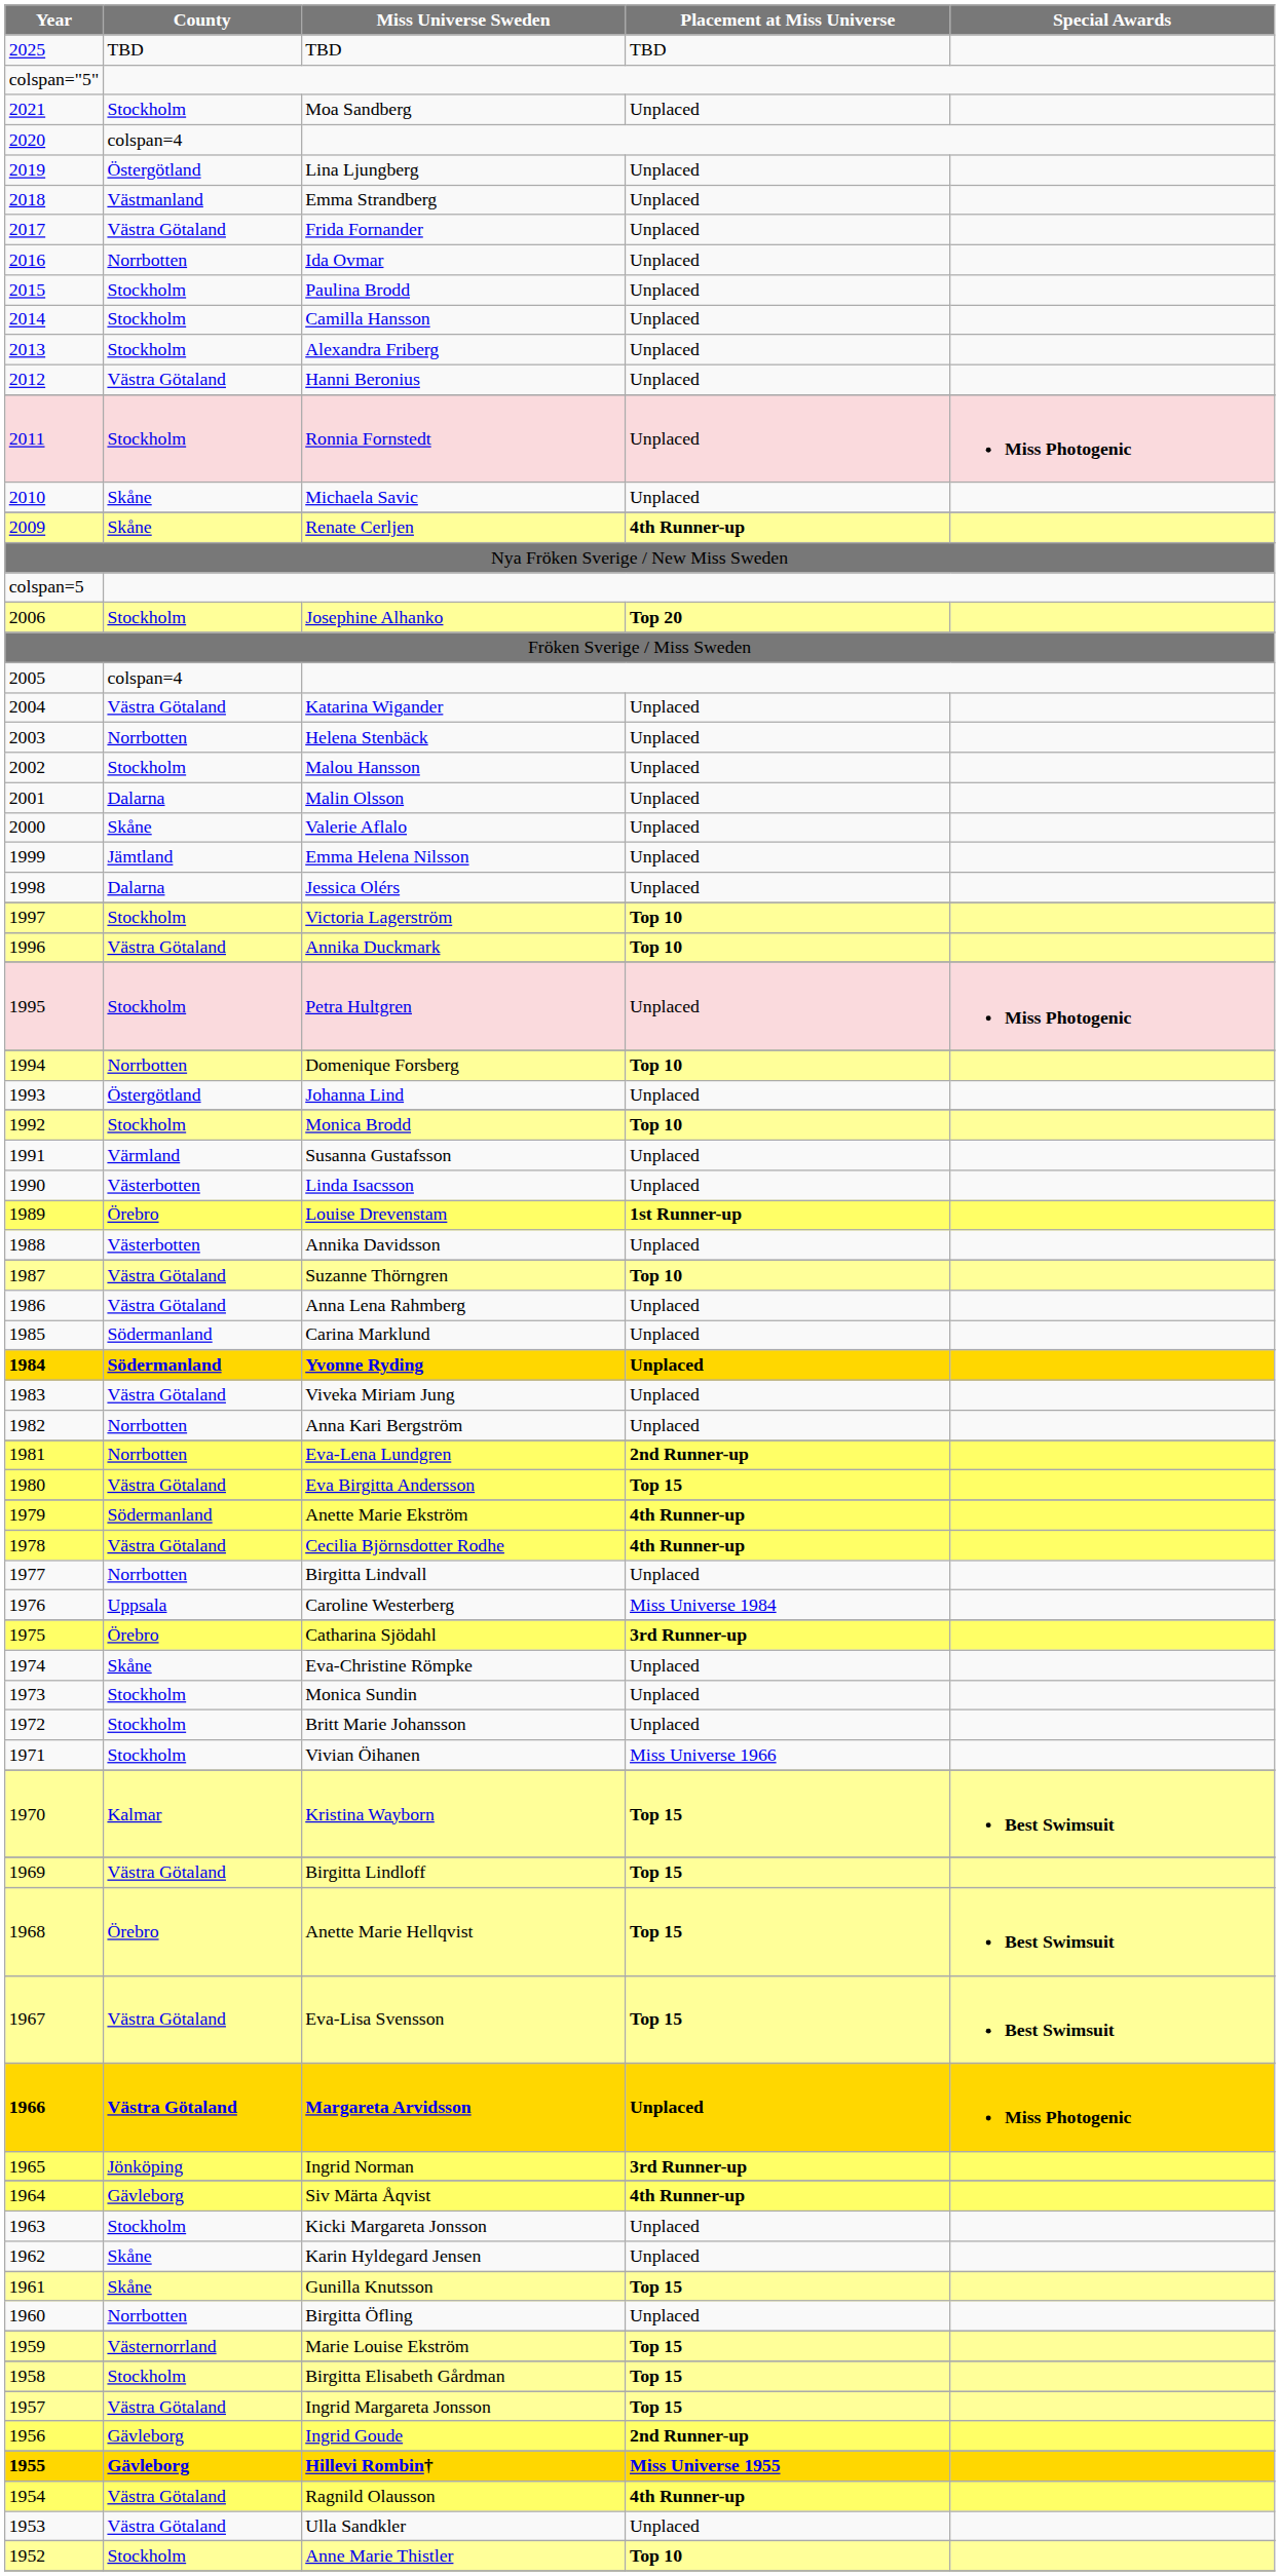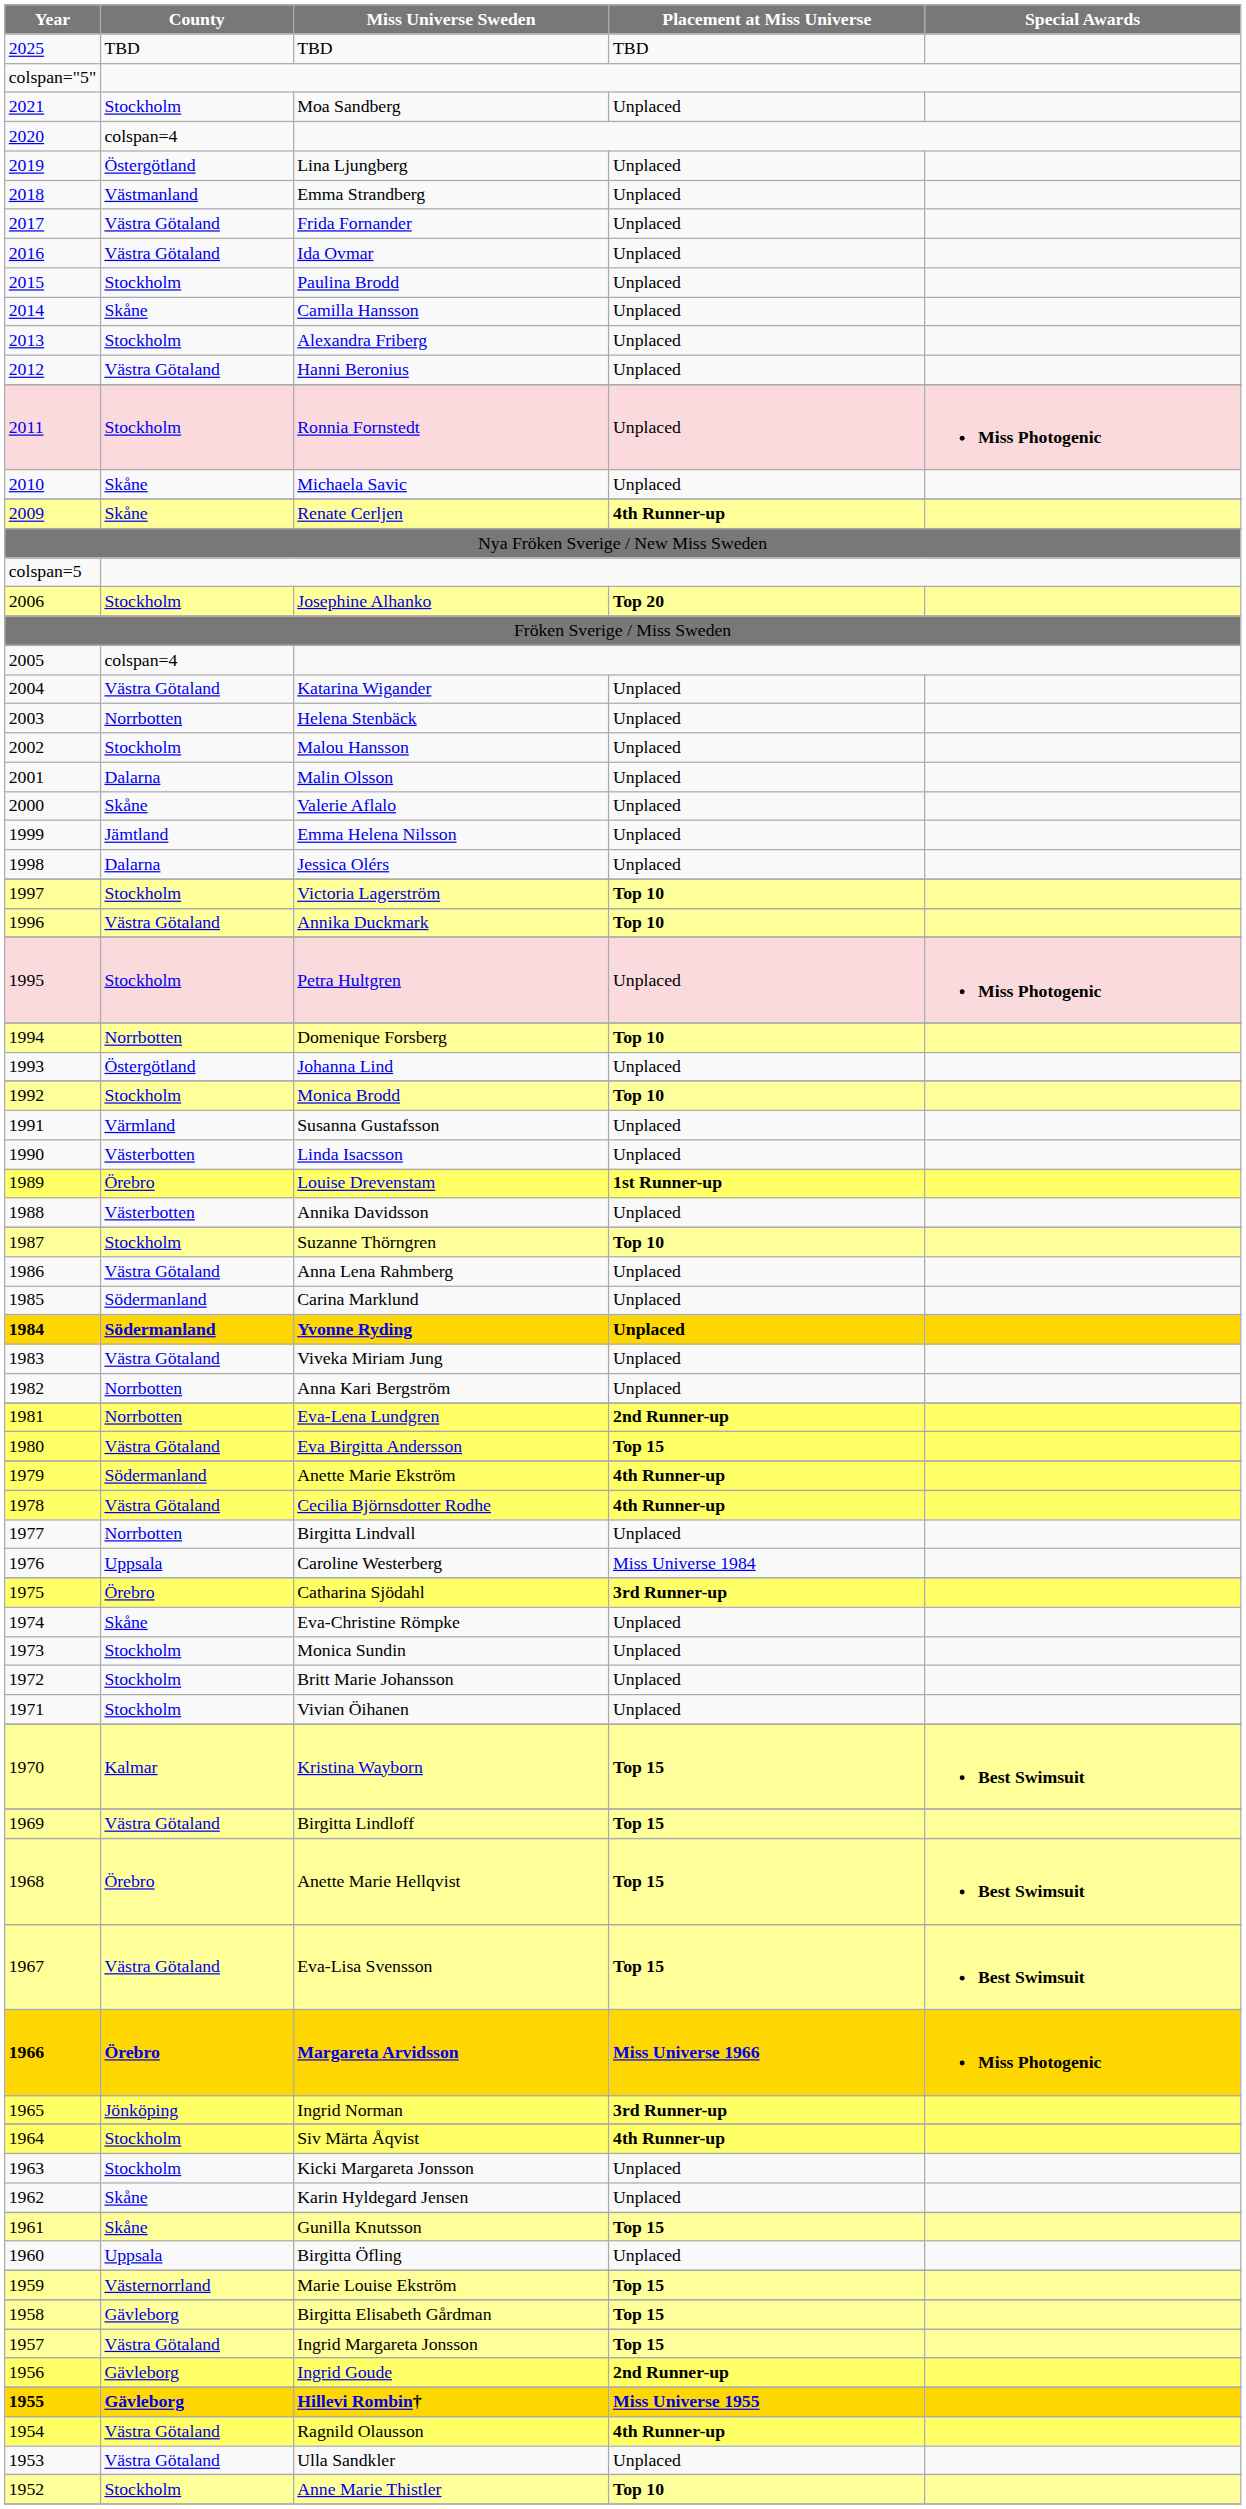Ida Ovmar | County: Norrbotten -> Västra Götaland
Camilla Hansson | County: Stockholm -> Skåne
Suzanne Thörngren | County: Västra Götaland -> Stockholm
Vivian Öihanen | Placement at Miss Universe: Miss Universe 1966 -> Unplaced
Margareta Arvidsson | County: Västra Götaland -> Örebro
Margareta Arvidsson | Placement at Miss Universe: Unplaced -> Miss Universe 1966
Siv Märta Åqvist | County: Gävleborg -> Stockholm
Birgitta Öfling | County: Norrbotten -> Uppsala
Birgitta Elisabeth Gårdman | County: Stockholm -> Gävleborg
